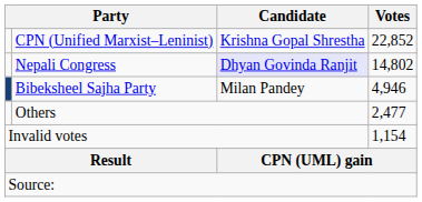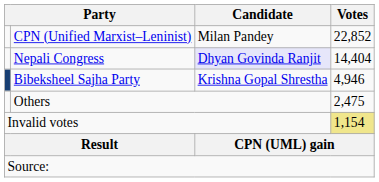CPN (Unified Marxist–Leninist) | Candidate: Krishna Gopal Shrestha -> Milan Pandey
Nepali Congress | Votes: 14,802 -> 14,404
Bibeksheel Sajha Party | Candidate: Milan Pandey -> Krishna Gopal Shrestha
Others | Votes: 2,477 -> 2,475
Invalid votes | Votes: no background -> khaki background
